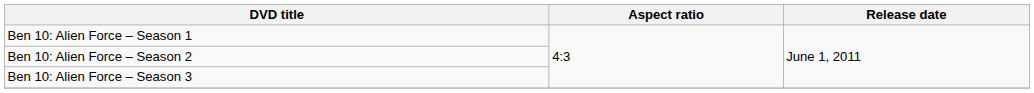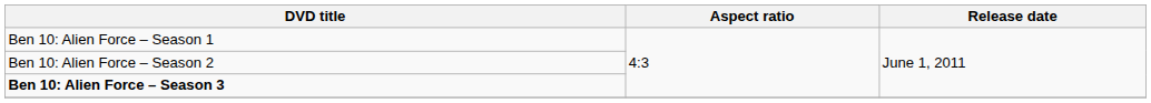Ben 10: Alien Force – Season 3 | DVD title: normal -> bold
